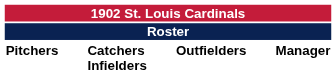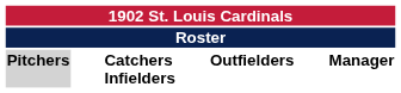Pitchers | column 1: no background -> lightgrey background
